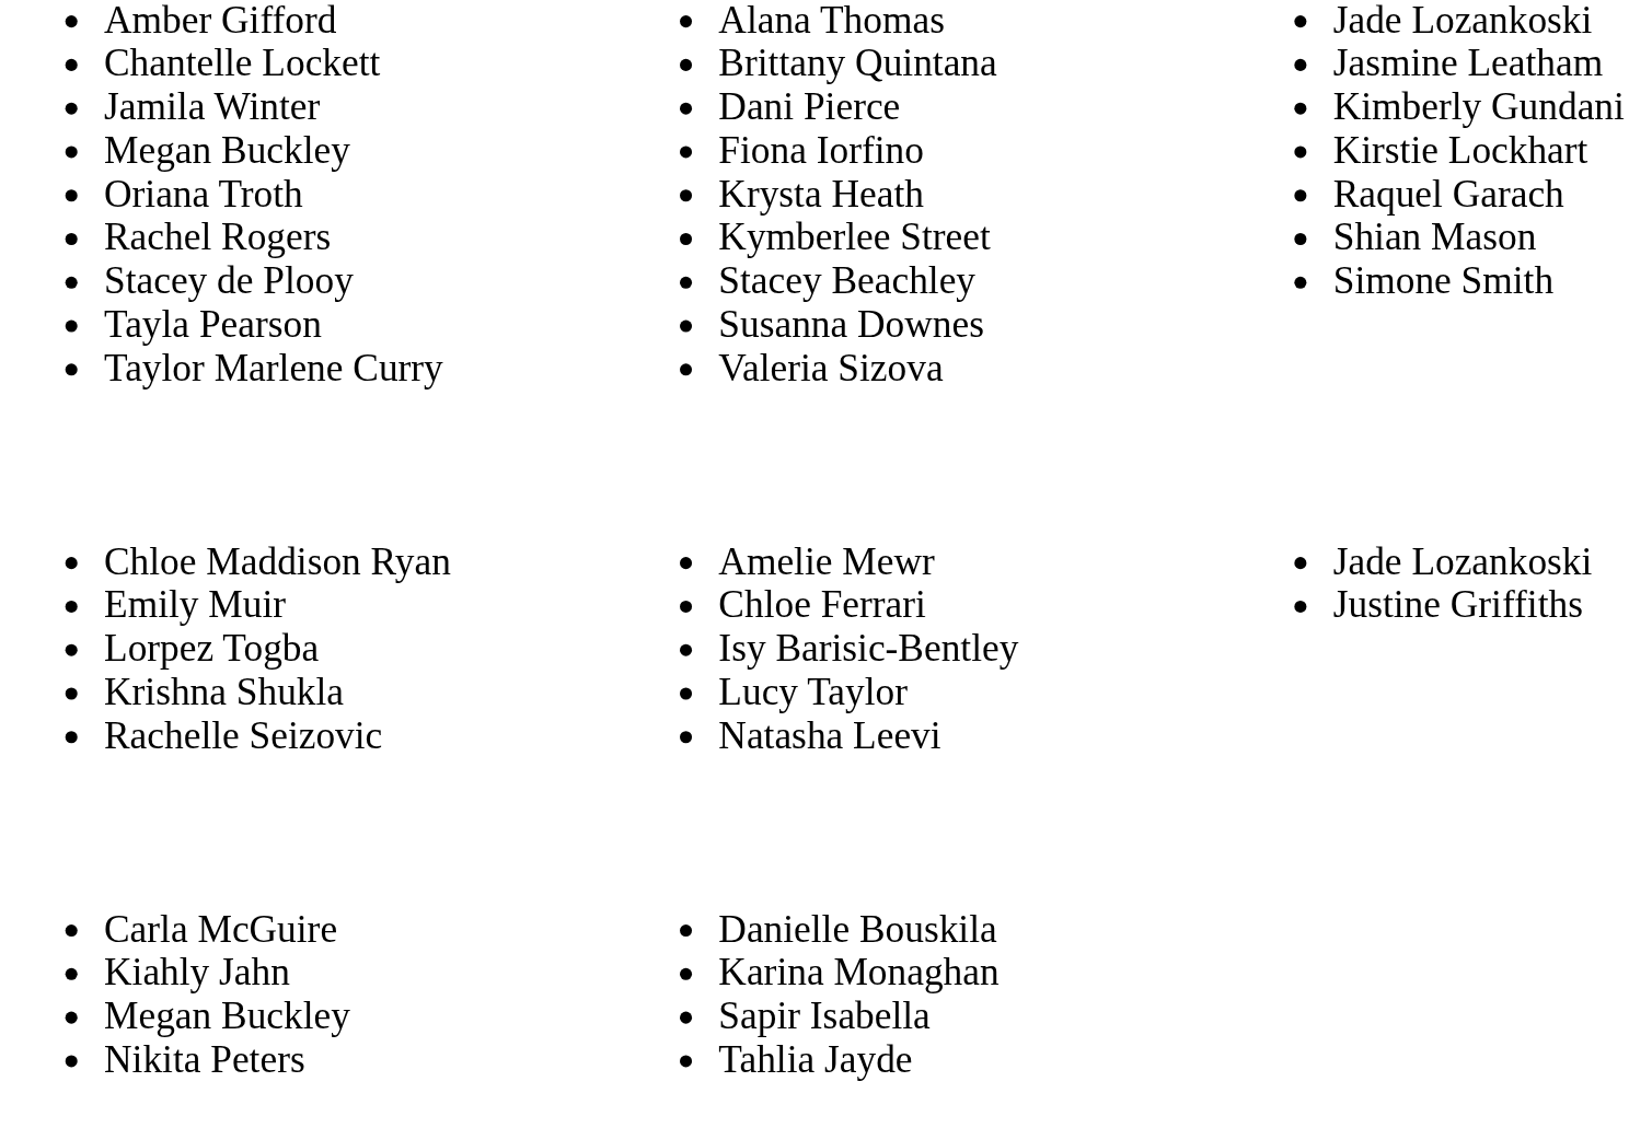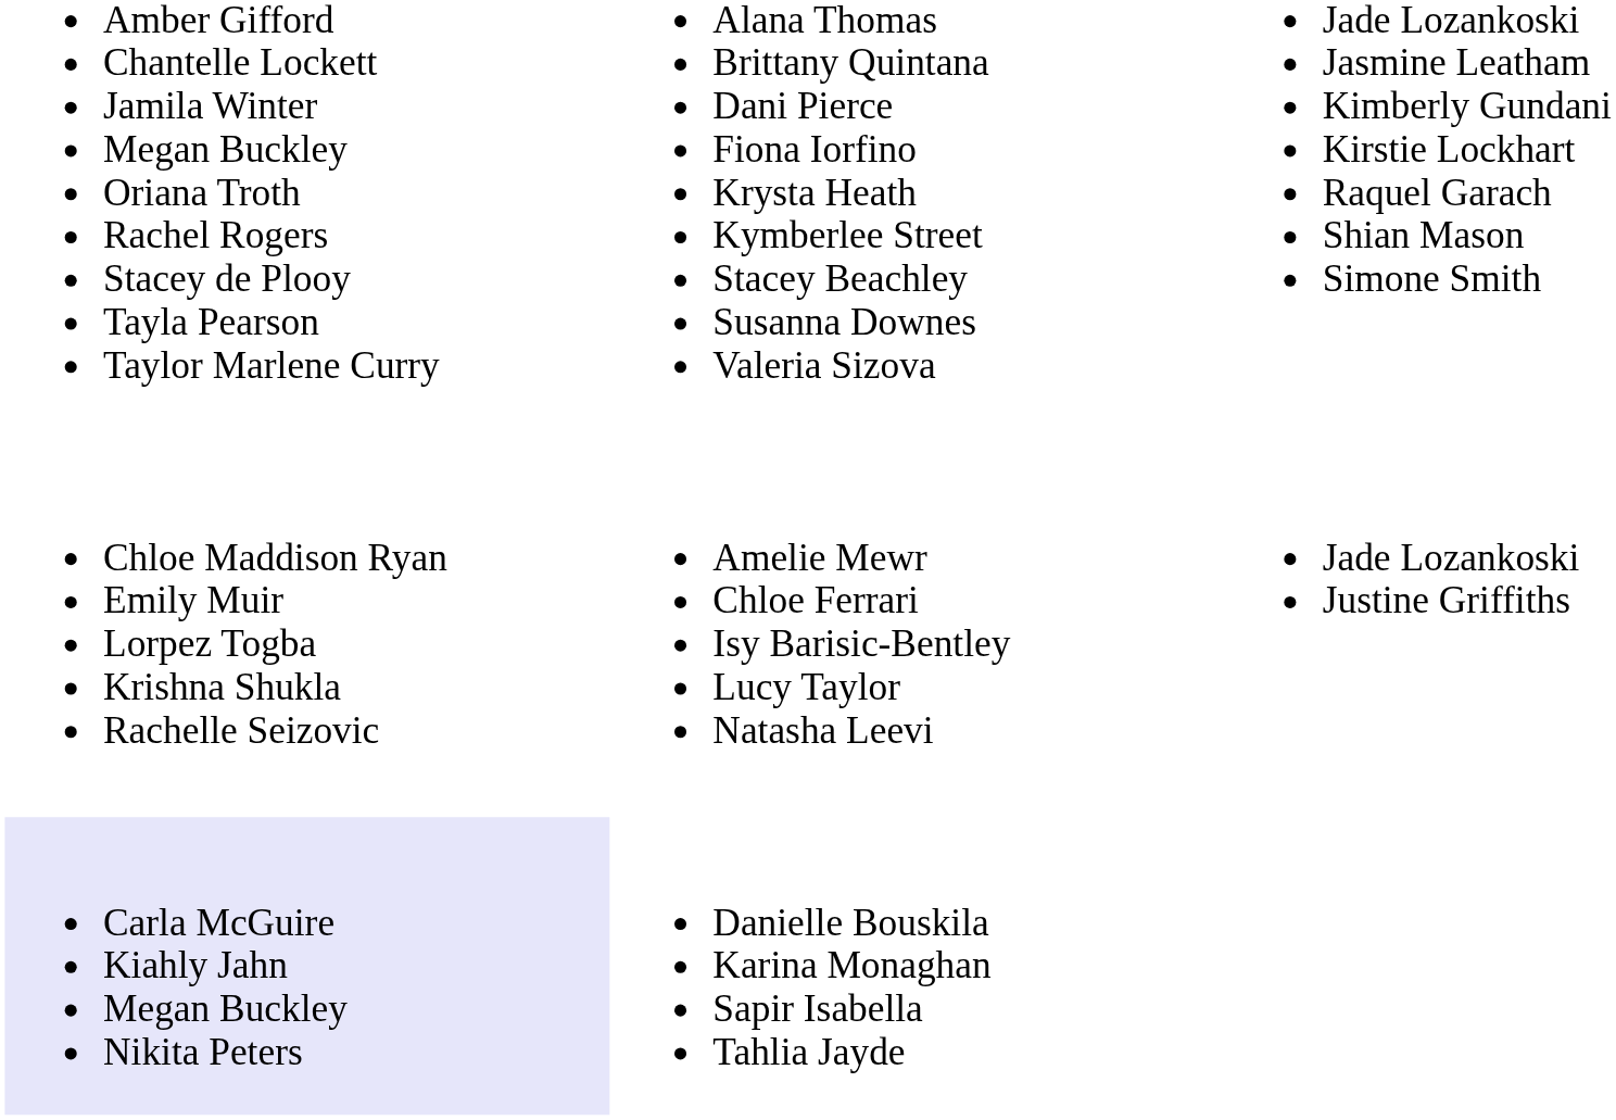Carla McGuire Kiahly Jahn Megan Buckley Nikita Peters | column 1: no background -> lavender background
